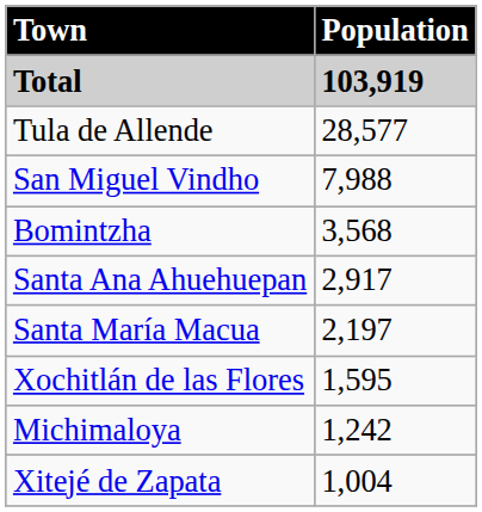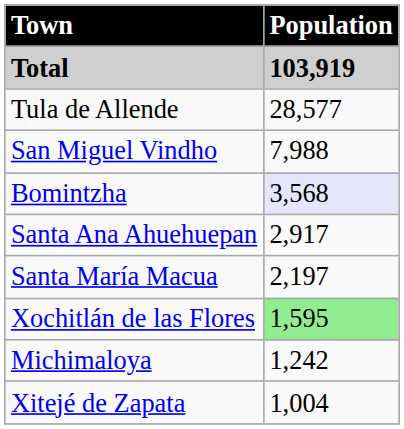Bomintzha | Population: no background -> lavender background
Xochitlán de las Flores | Population: no background -> lightgreen background
